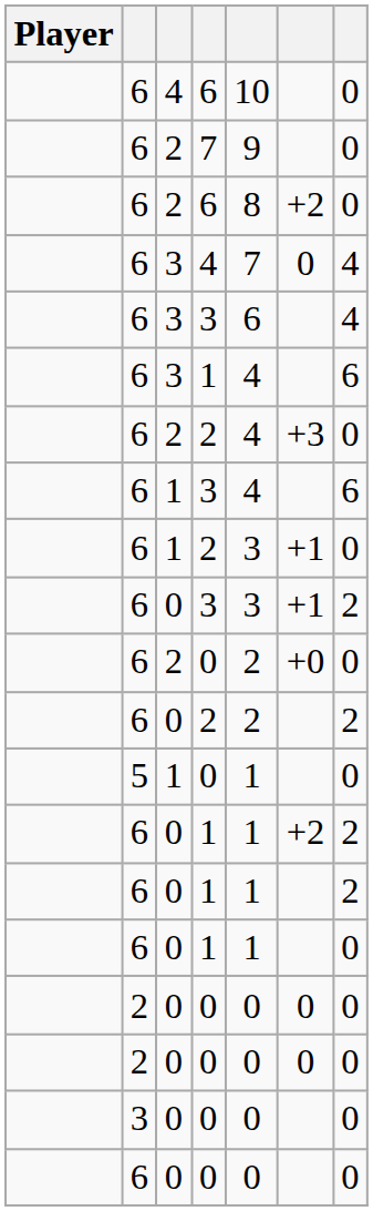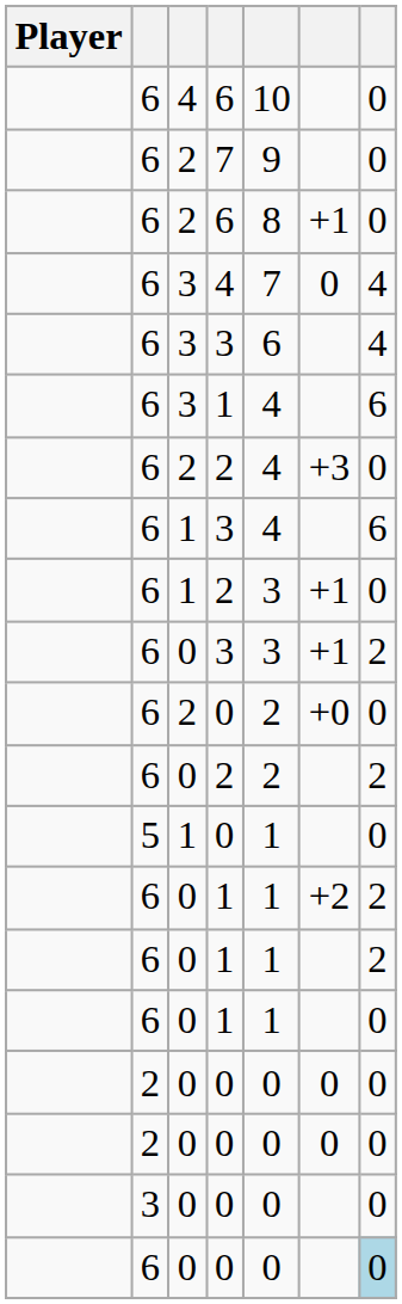row 4 | column 6: +2 -> +1
row 21 | column 7: no background -> lightblue background
